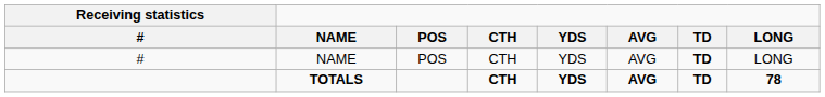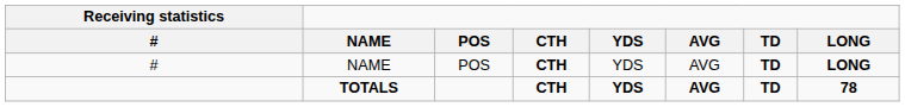row 3 | CTH: normal -> bold
row 3 | LONG: normal -> bold
